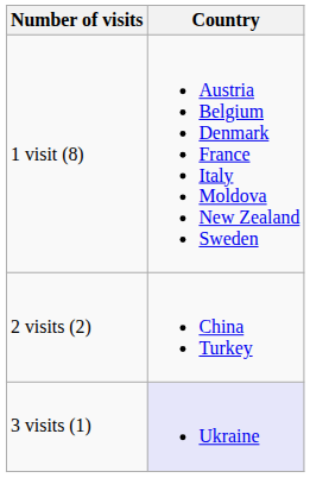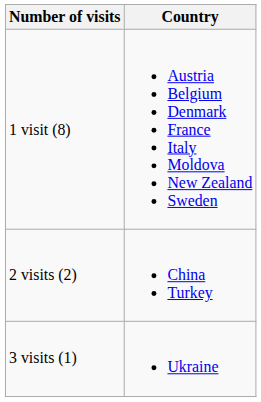3 visits (1) | Country: lavender background -> no background
